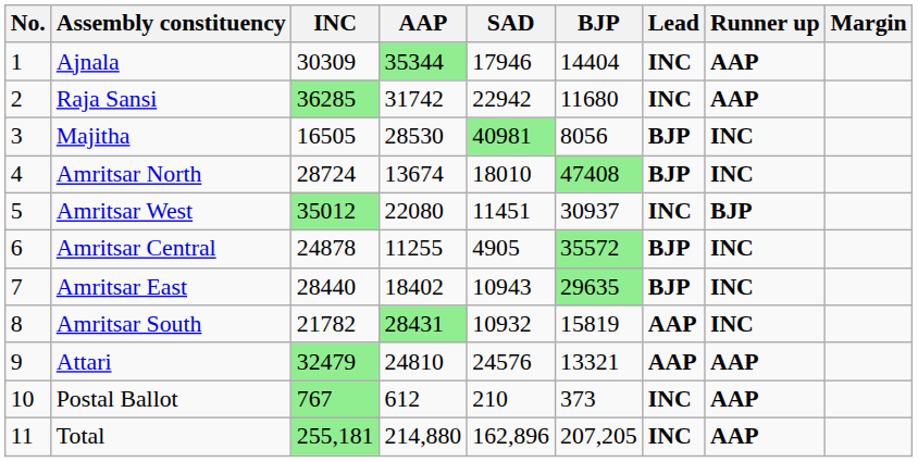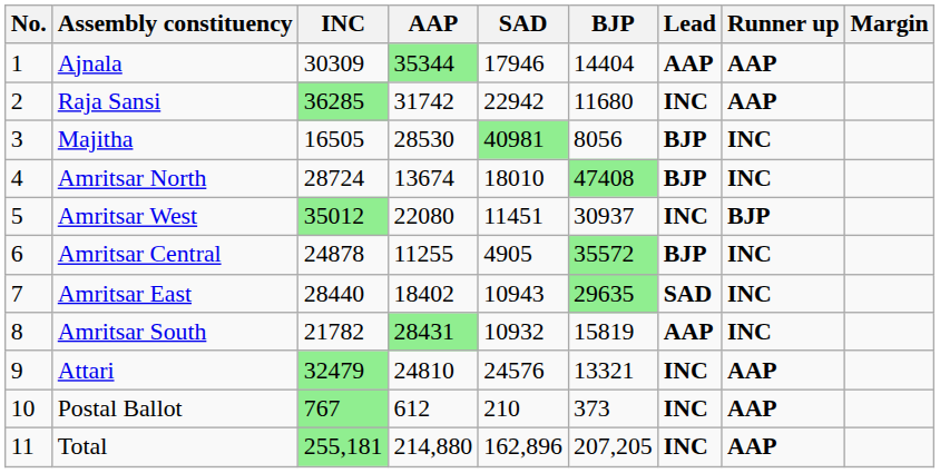Ajnala | Lead: INC -> AAP
Amritsar East | Lead: BJP -> SAD
Attari | Lead: AAP -> INC
